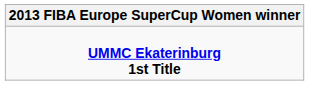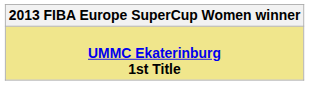row 2 | column 1: no background -> khaki background
